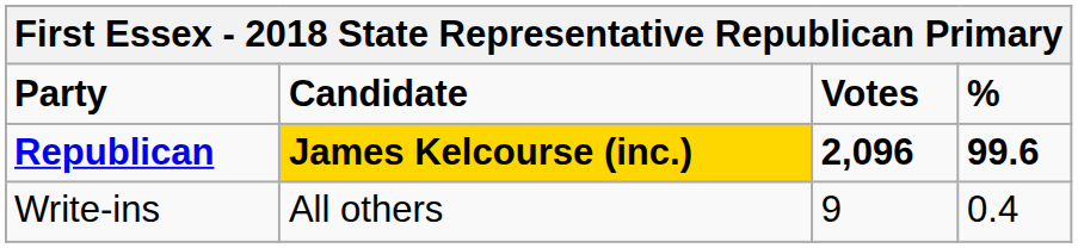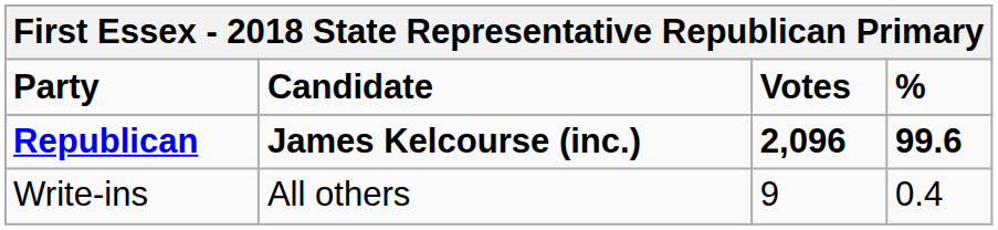Republican | Candidate: gold background -> no background
